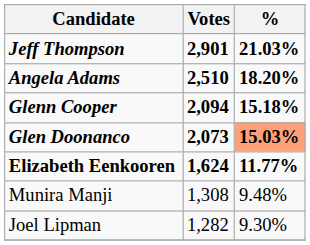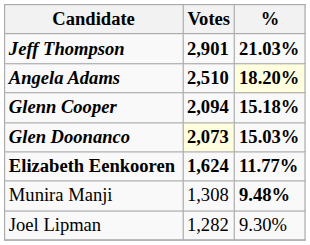Angela Adams | %: no background -> lightyellow background
Glen Doonanco | Votes: no background -> lightyellow background
Glen Doonanco | %: lightsalmon background -> no background
Munira Manji | %: normal -> bold
